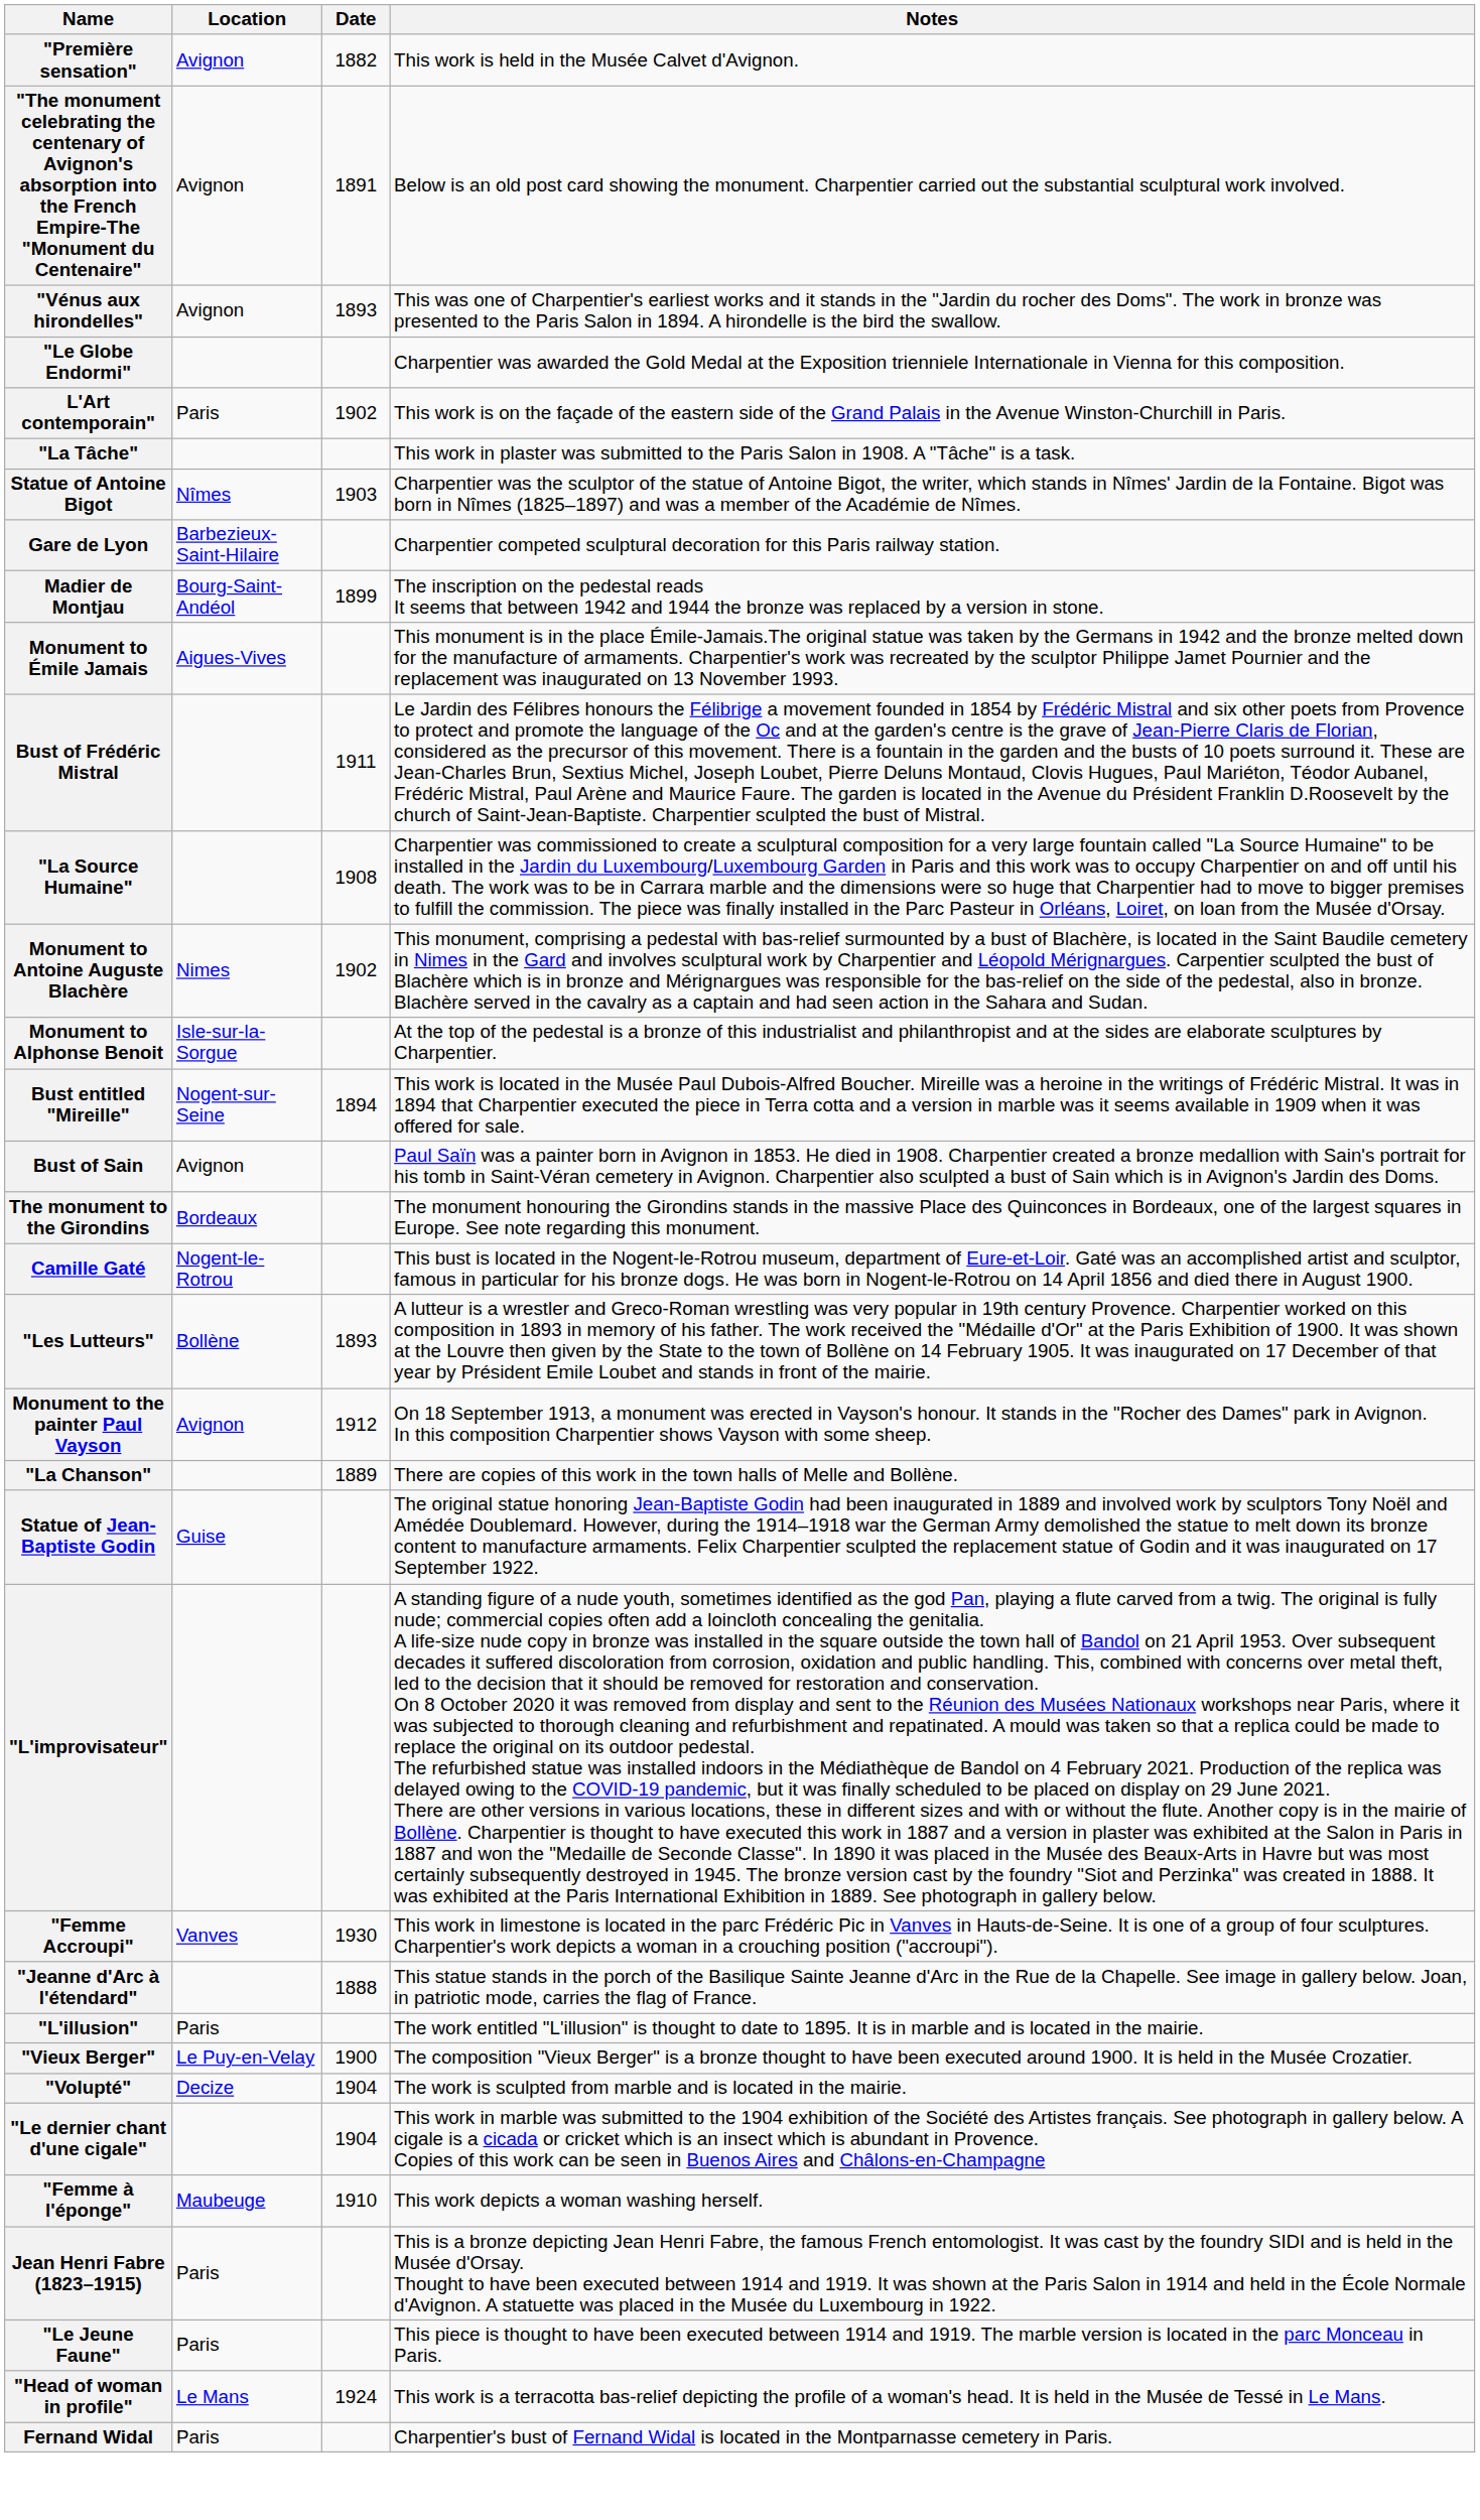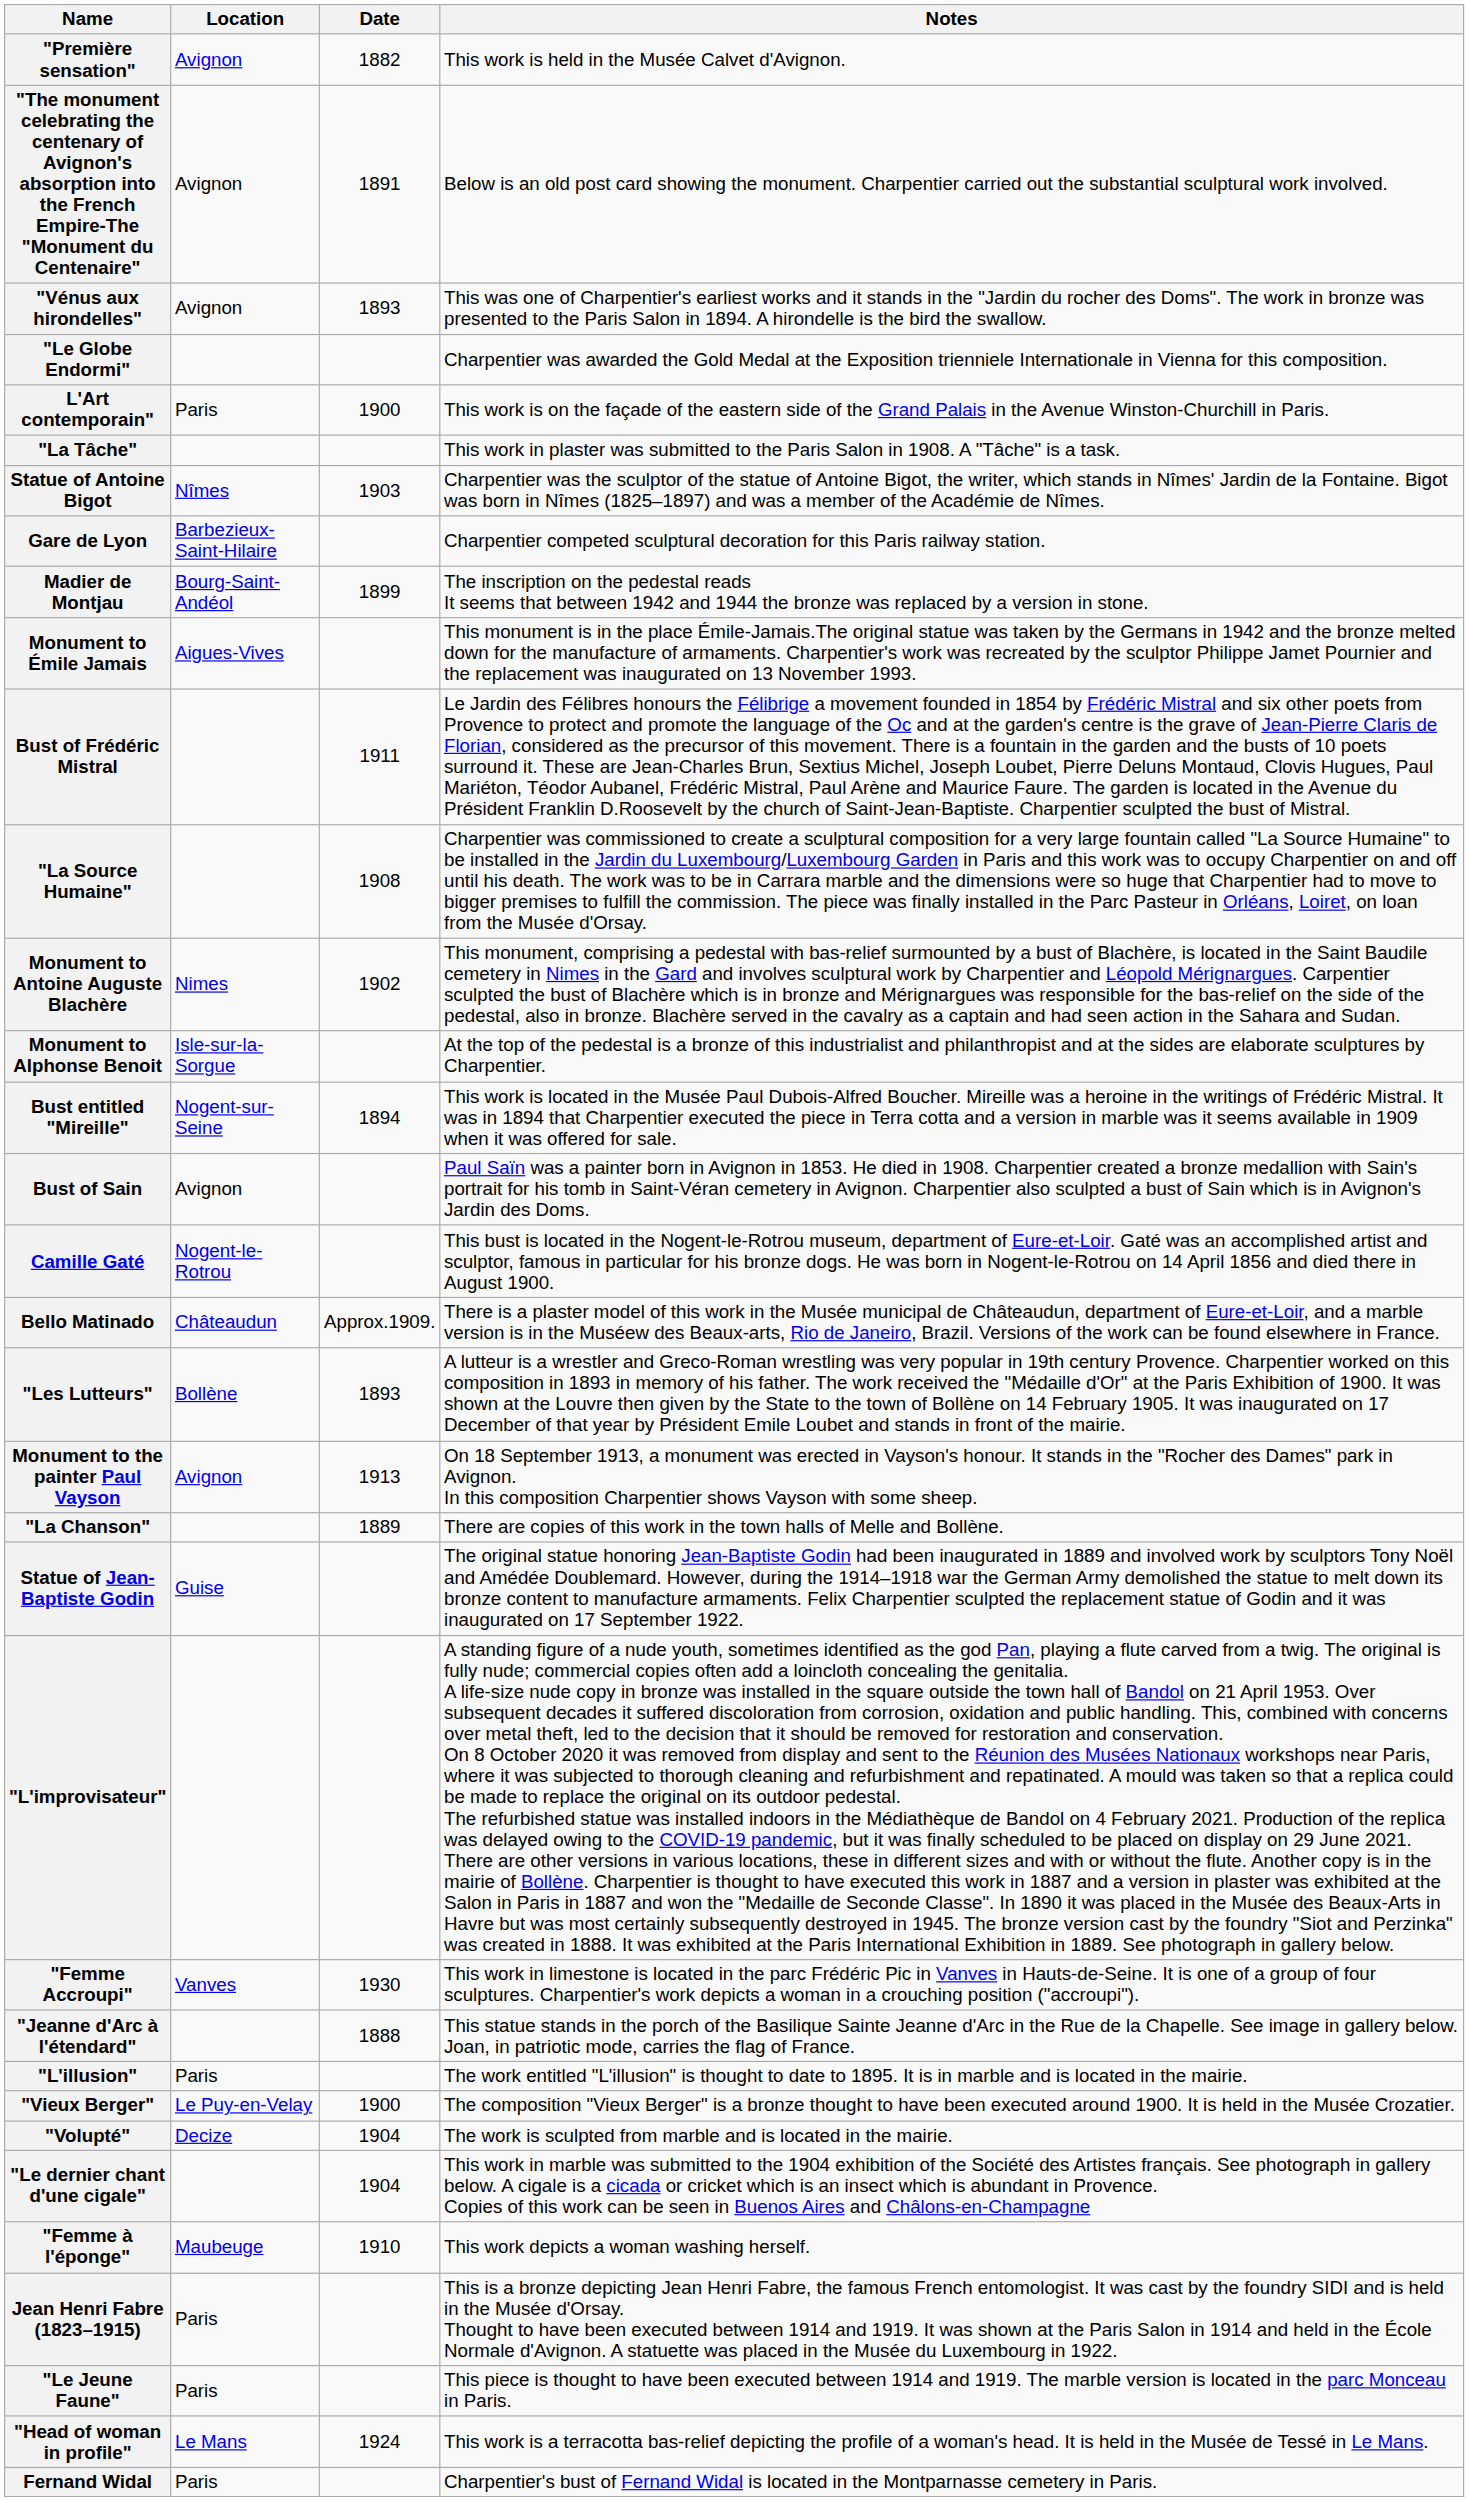L'Art contemporain" | Date: 1902 -> 1900
- row: The monument to the Girondins | Bordeaux | The monument honouring the Girondins stands in the massive Place des Quinconces in Bordeaux, one of the largest squares in Europe. See note regarding this monument.
+ row: Bello Matinado | Châteaudun | Approx.1909. | There is a plaster model of this work in the Musée municipal de Châteaudun, department of Eure-et-Loir, and a marble version is in the Muséew des Beaux-arts, Rio de Janeiro, Brazil. Versions of the work can be found elsewhere in France.
Monument to the painter Paul Vayson | Date: 1912 -> 1913
